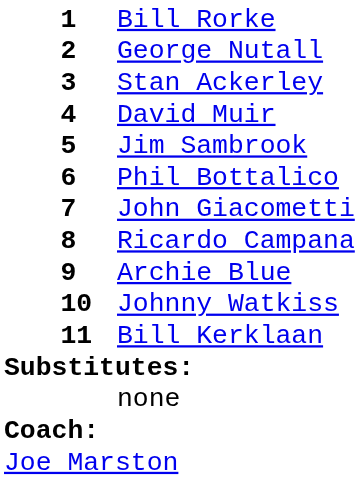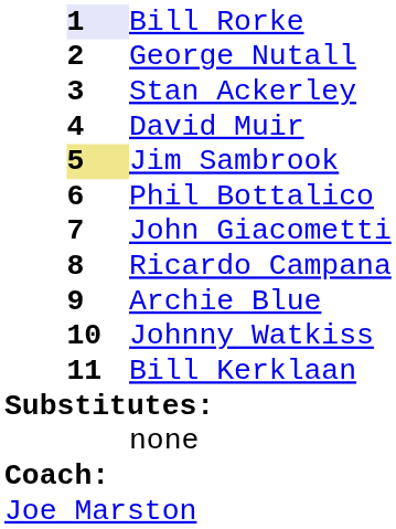Bill Rorke | column 1: no background -> lavender background
Jim Sambrook | column 1: no background -> khaki background
